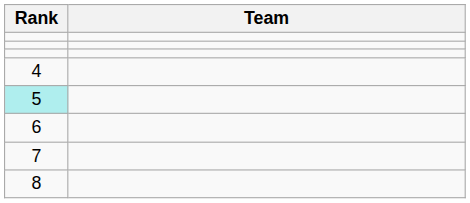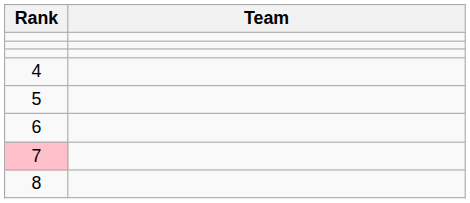row 6 | Rank: paleturquoise background -> no background
row 8 | Rank: no background -> pink background
